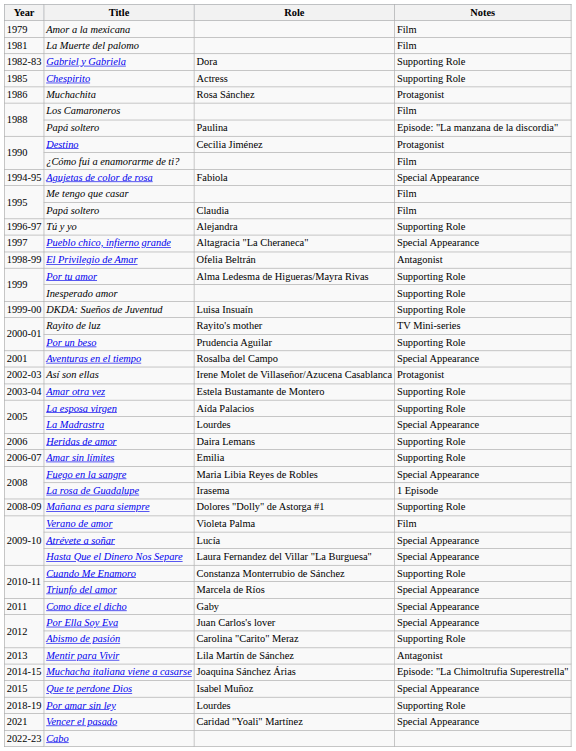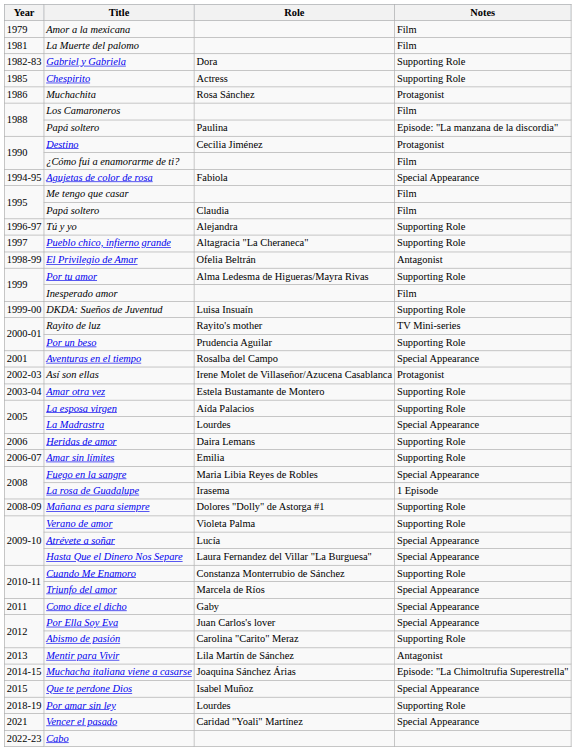Pueblo chico, infierno grande | Notes: Special Appearance -> Supporting Role
Inesperado amor | Notes: Supporting Role -> Film
Verano de amor | Notes: Film -> Supporting Role
